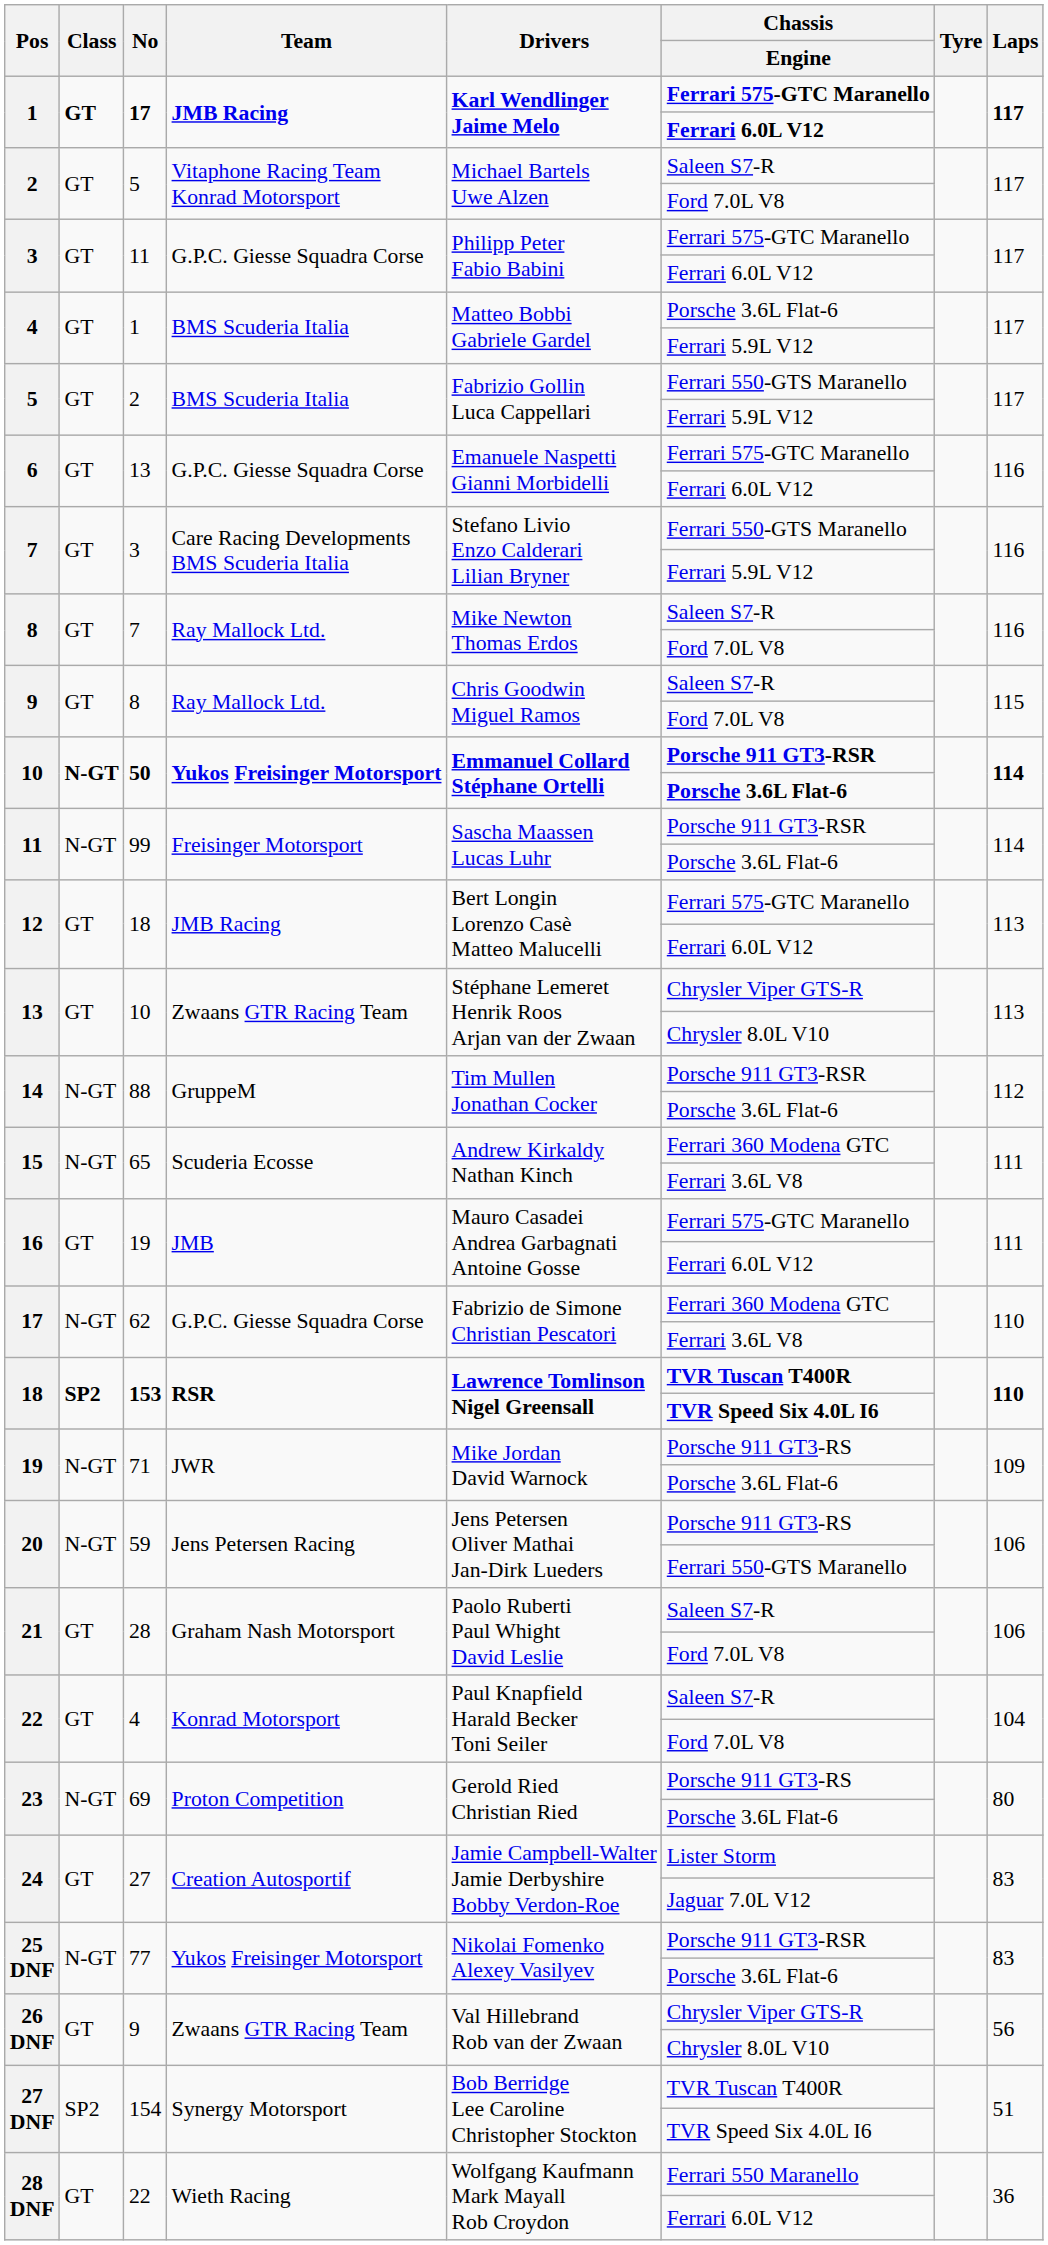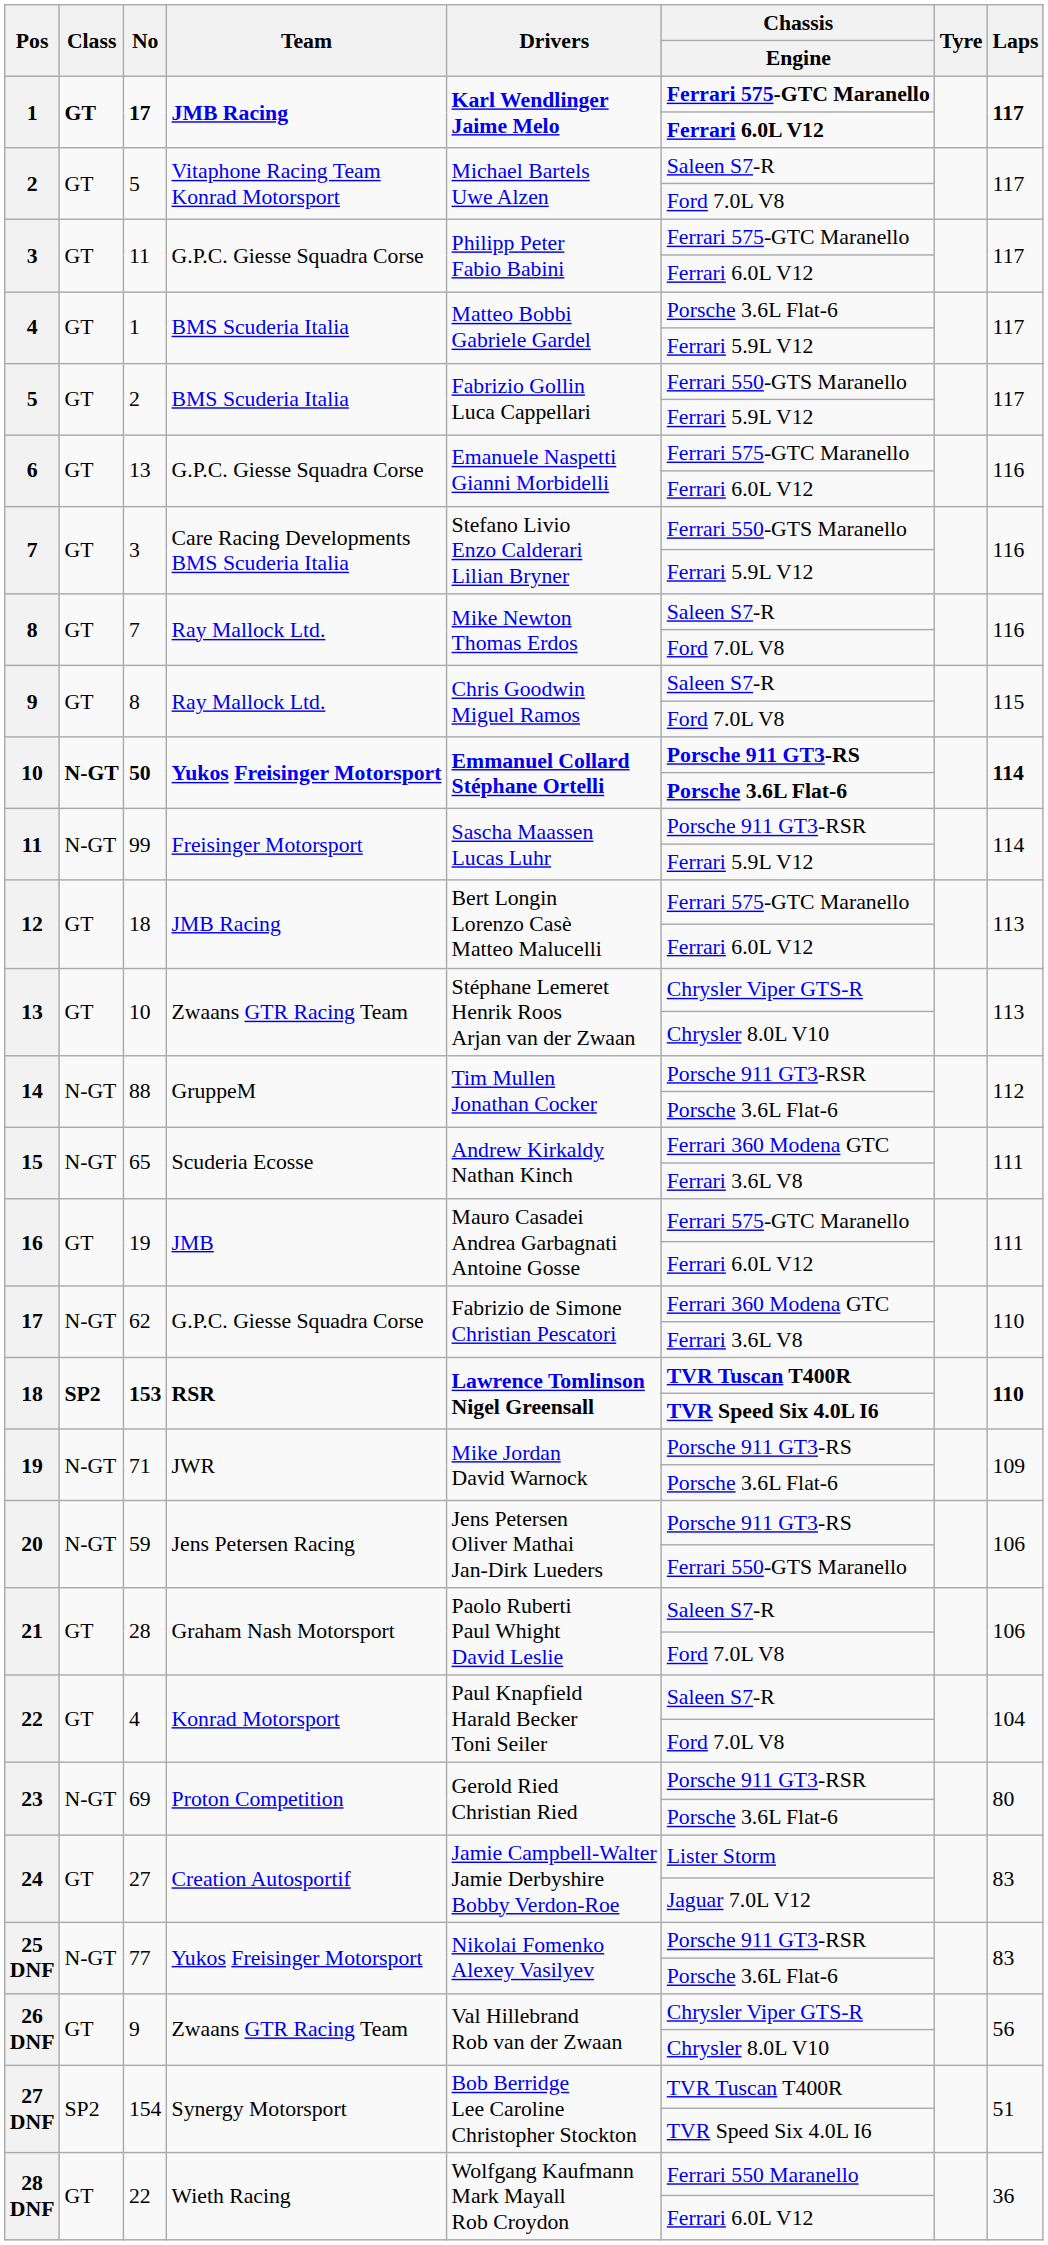row 21 | Chassis / Engine: Porsche 911 GT3-RSR -> Porsche 911 GT3-RS
row 24 | Chassis / Engine: Porsche 3.6L Flat-6 -> Ferrari 5.9L V12
row 47 | Chassis / Engine: Porsche 911 GT3-RS -> Porsche 911 GT3-RSR
